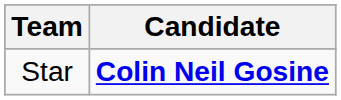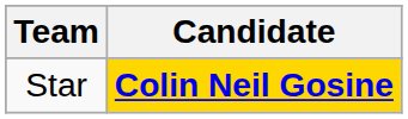Star | Candidate: no background -> gold background
